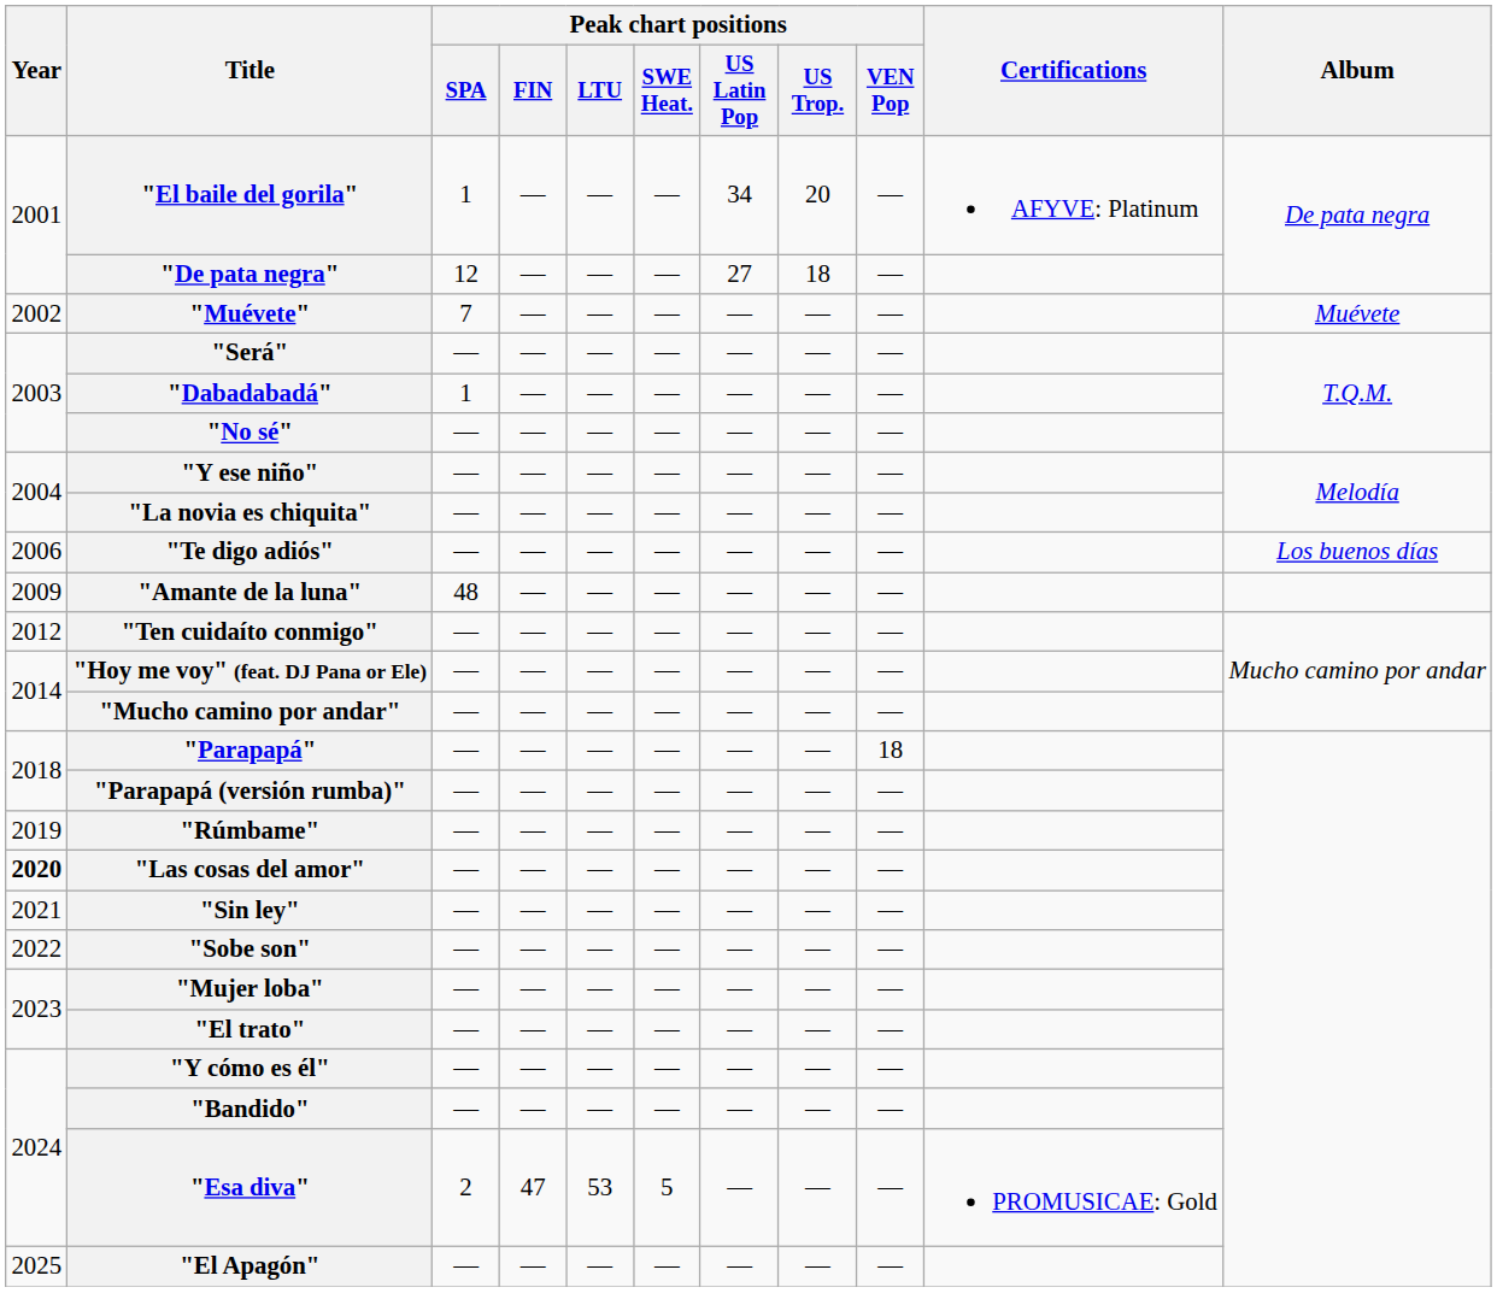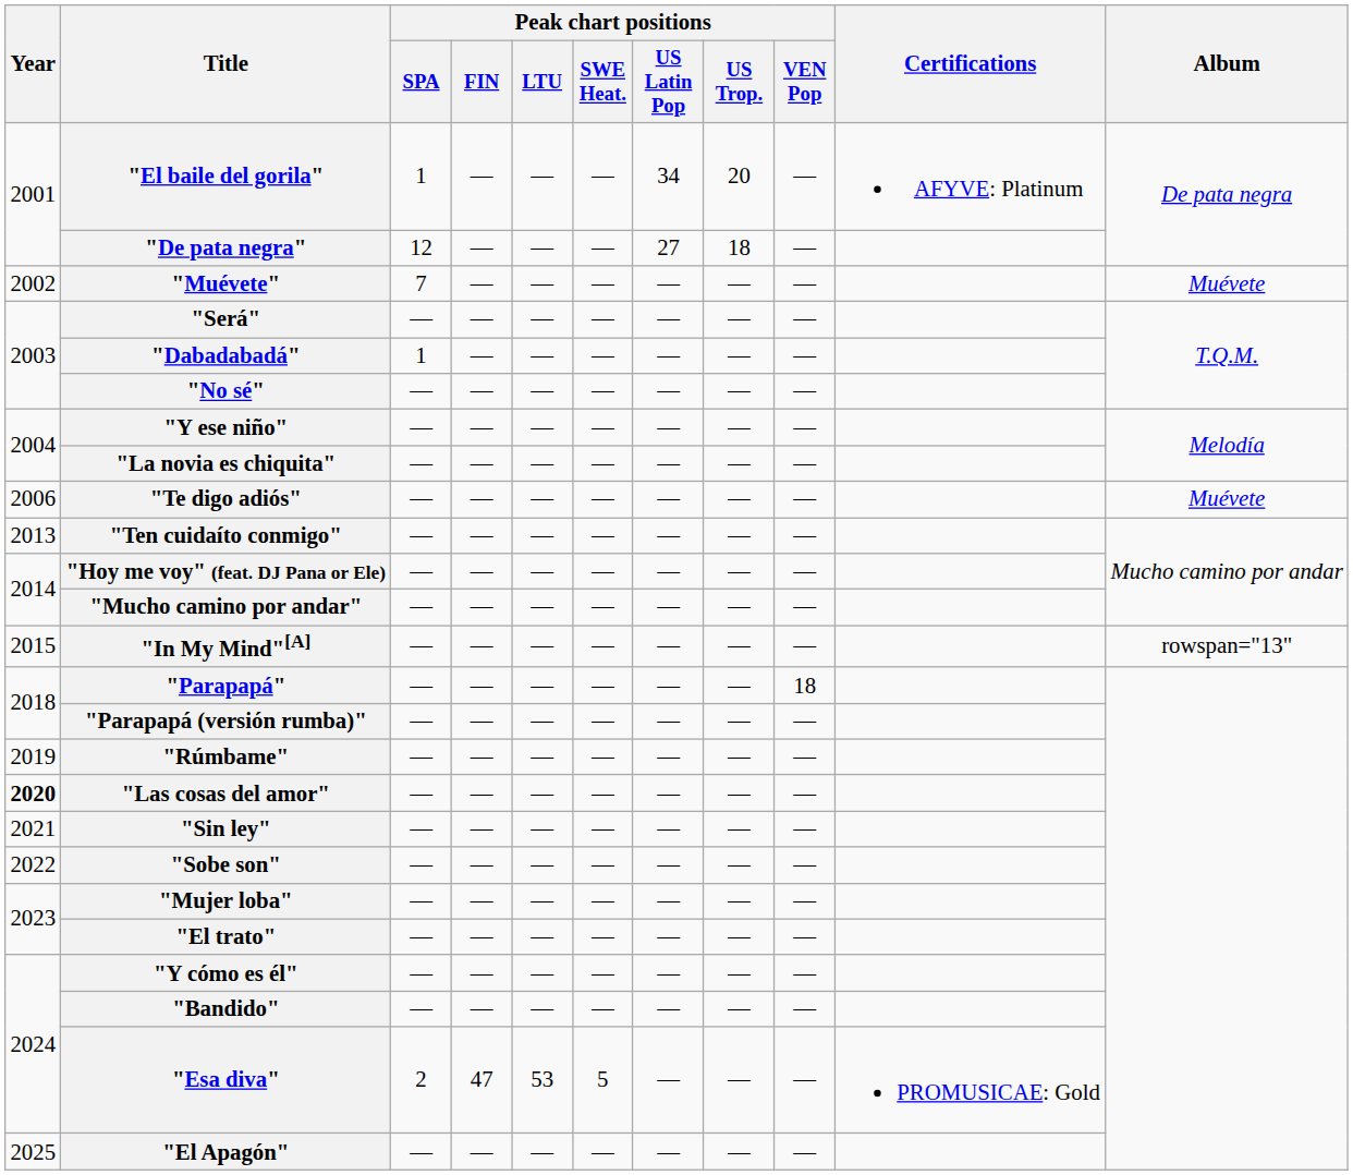"Te digo adiós" | Album: Los buenos días -> Muévete
- row: 2009 | "Amante de la luna" | 48 | — | — | — | — | — | —
"Ten cuidaíto conmigo" | Year: 2012 -> 2013
+ row: 2015 | "In My Mind"[A] | — | — | — | — | — | — | — | rowspan="13"
